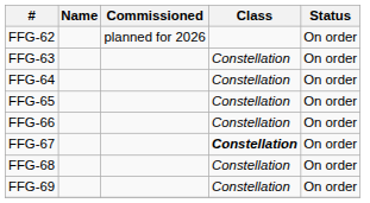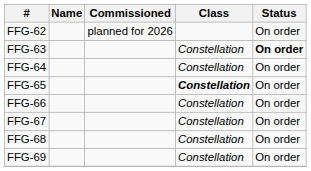FFG-63 | Status: normal -> bold
FFG-65 | Class: normal -> bold
FFG-67 | Class: bold -> normal
